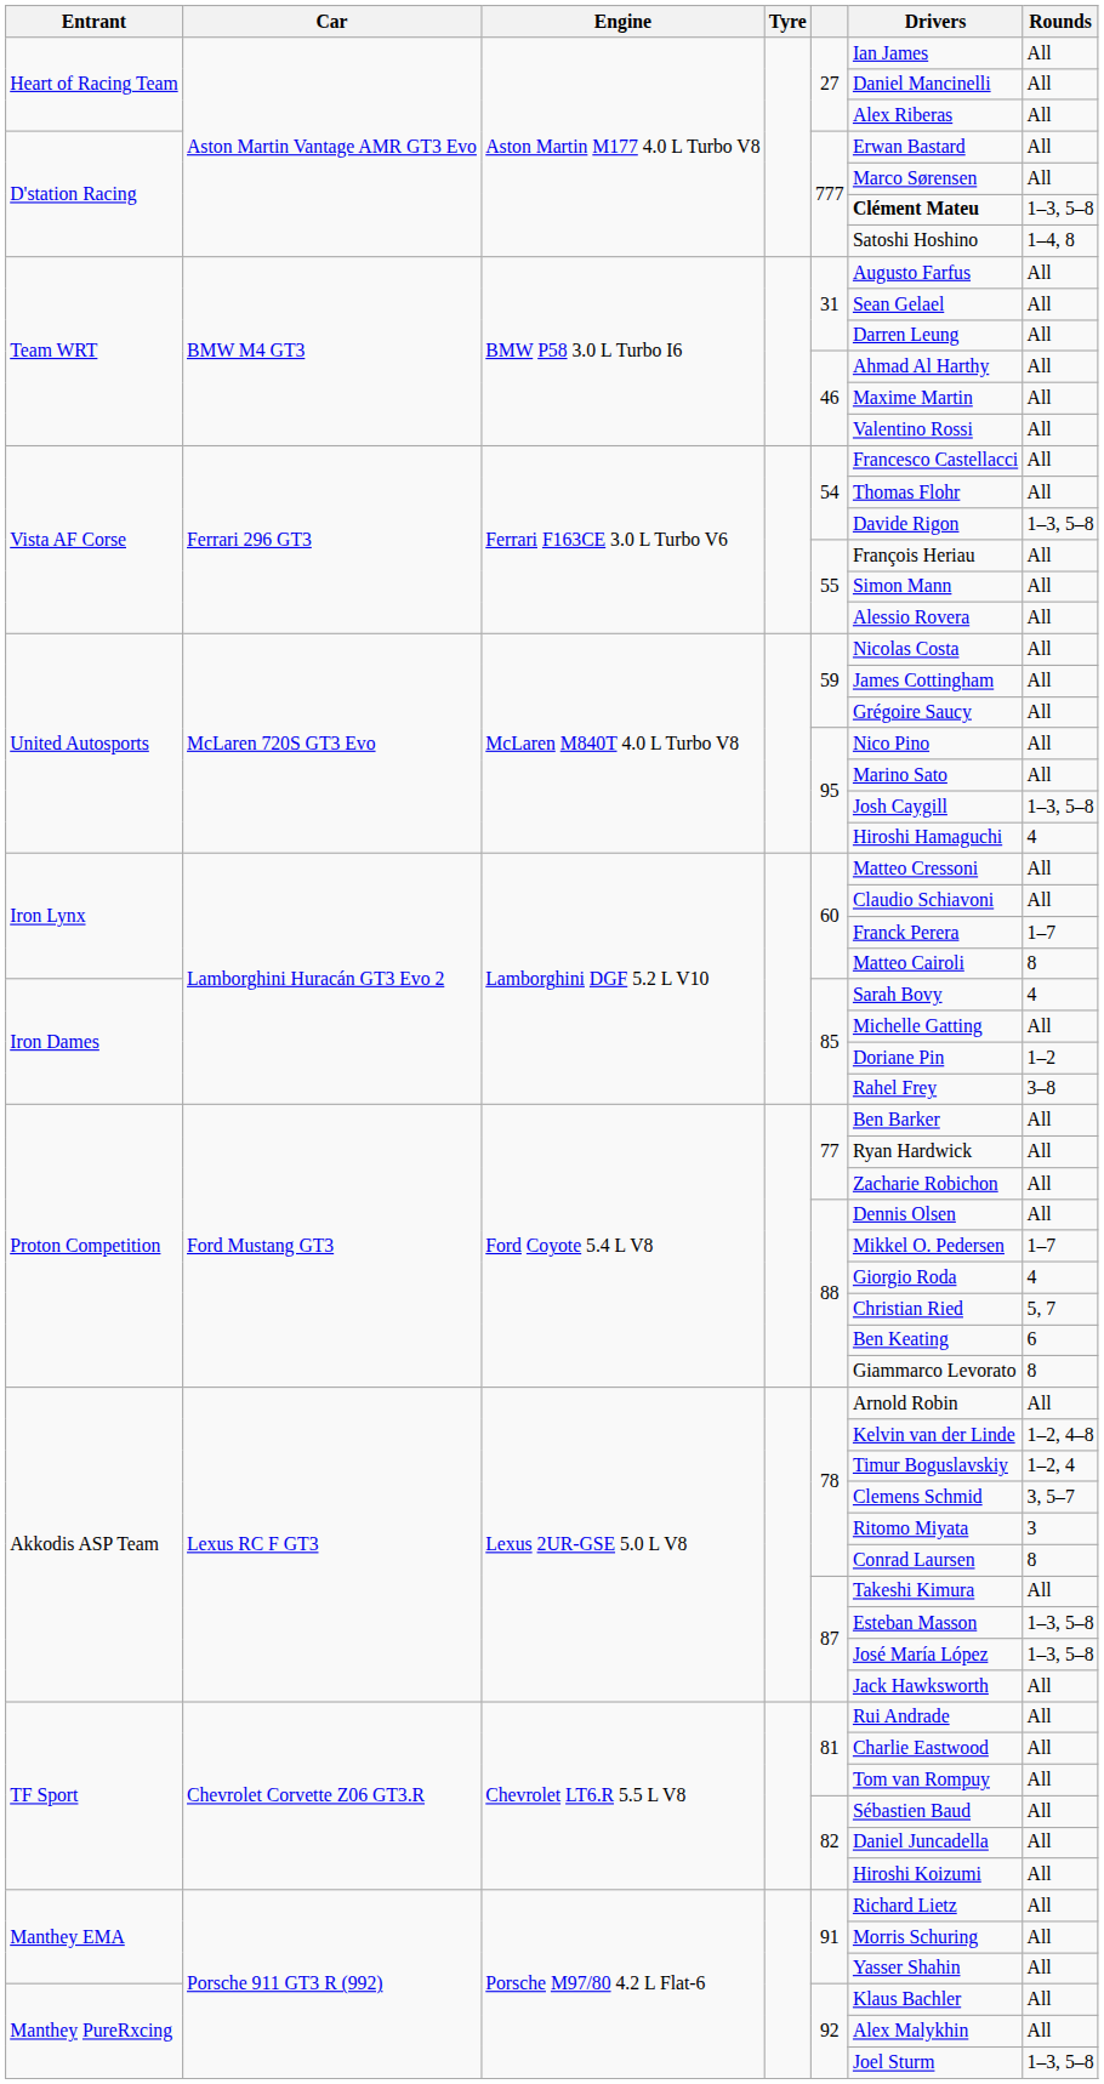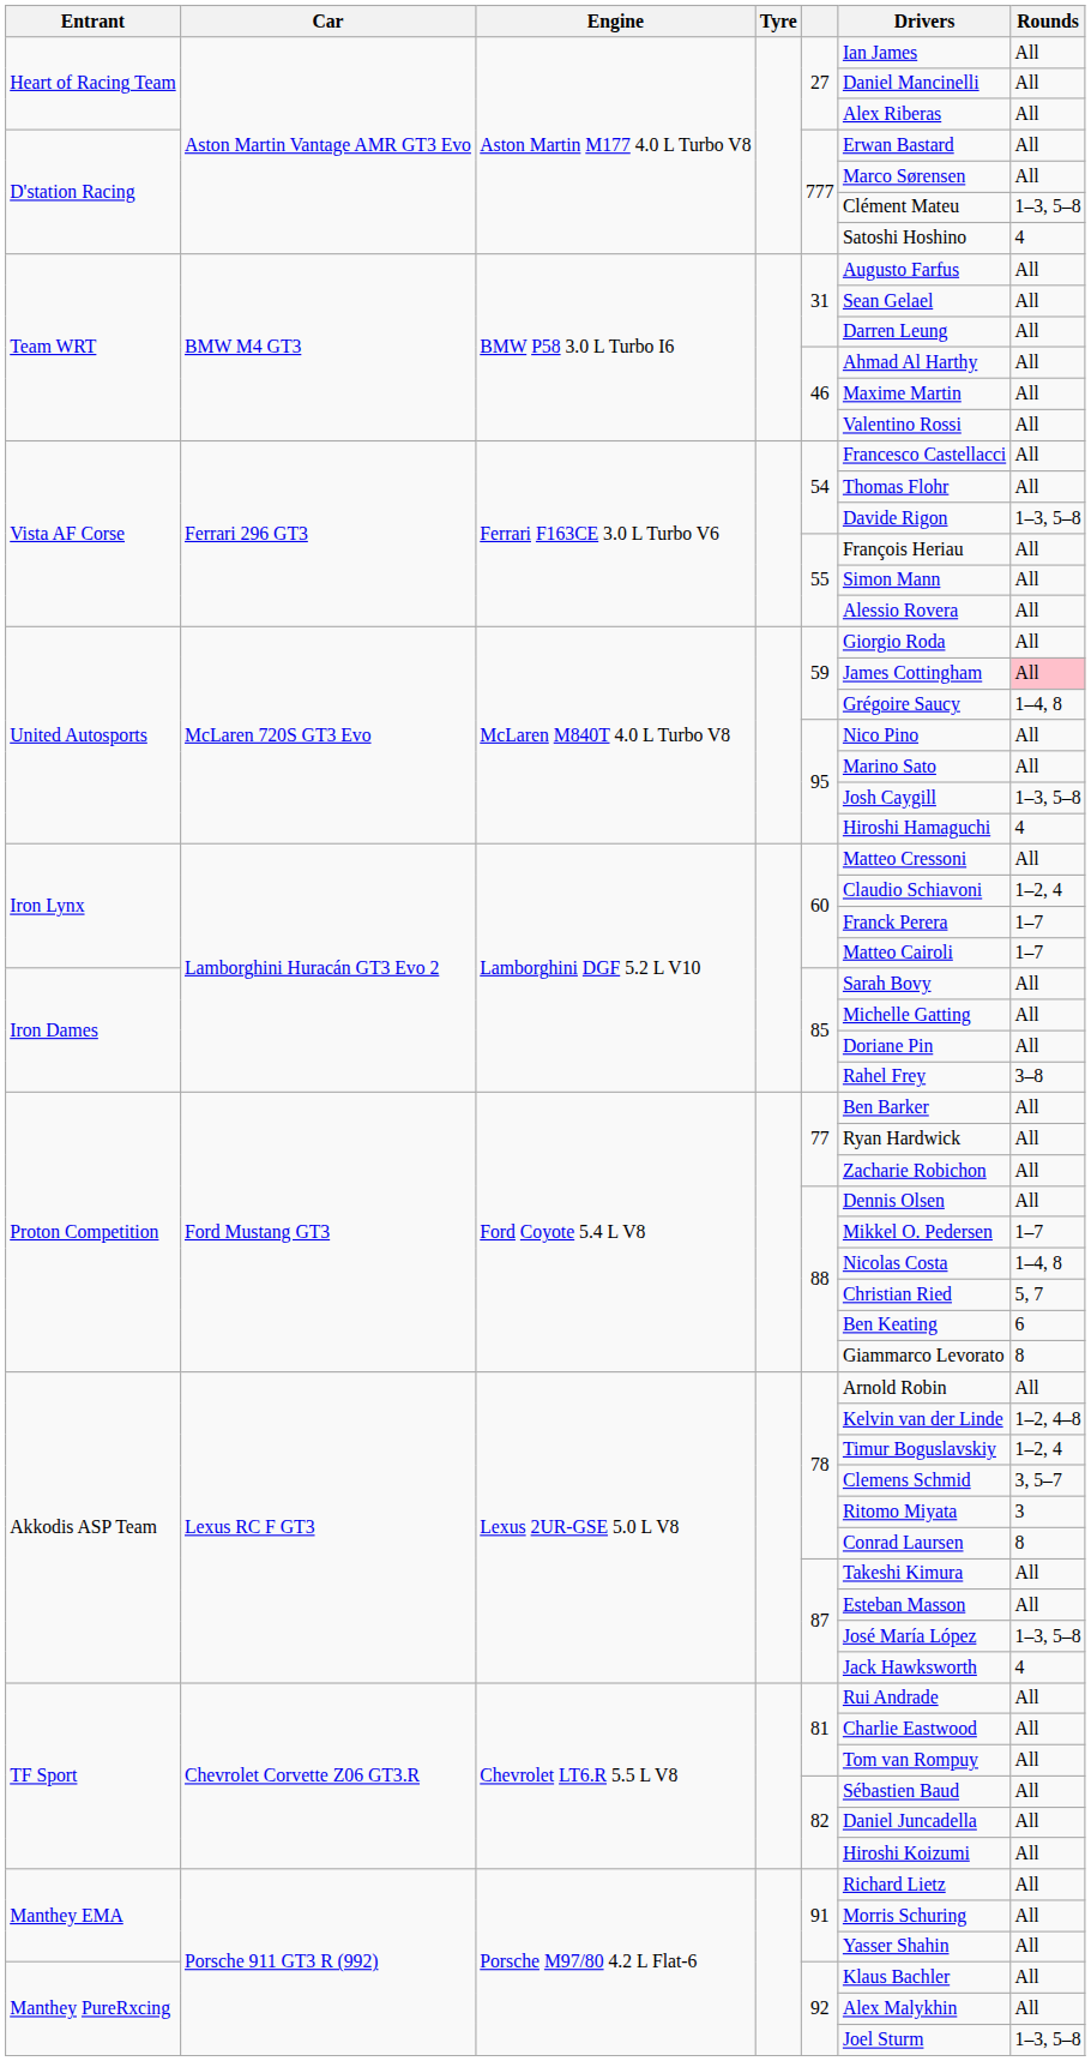row 7 | Drivers: bold -> normal
row 8 | Rounds: 1–4, 8 -> 4
row 21 | Drivers: Nicolas Costa -> Giorgio Roda
row 22 | Rounds: no background -> pink background
row 23 | Rounds: All -> 1–4, 8
row 29 | Rounds: All -> 1–2, 4
row 31 | Rounds: 8 -> 1–7
row 32 | Rounds: 4 -> All
row 34 | Rounds: 1–2 -> All
row 41 | Drivers: Giorgio Roda -> Nicolas Costa
row 41 | Rounds: 4 -> 1–4, 8
row 52 | Rounds: 1–3, 5–8 -> All
row 54 | Rounds: All -> 4
